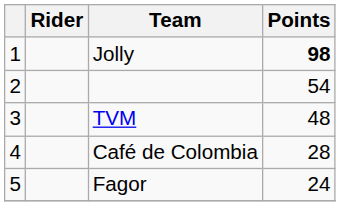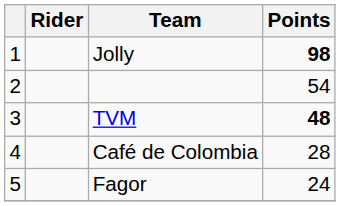TVM | Points: normal -> bold
